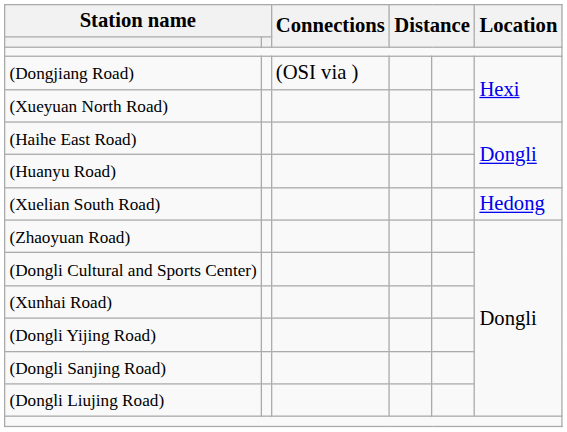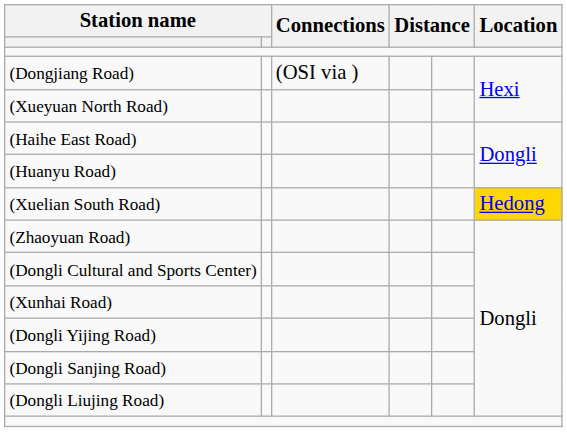(Xuelian South Road) | Location: no background -> gold background
